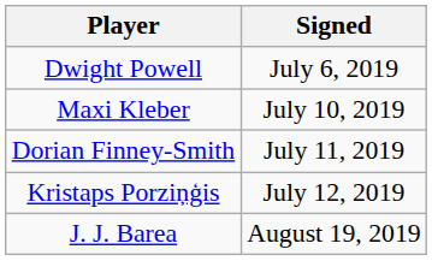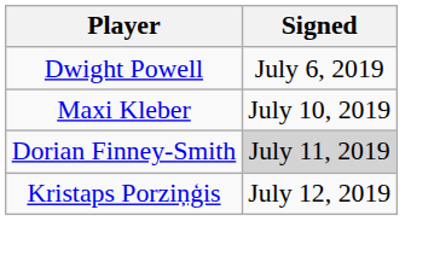Dorian Finney-Smith | Signed: no background -> lightgrey background
- row: J. J. Barea | August 19, 2019
